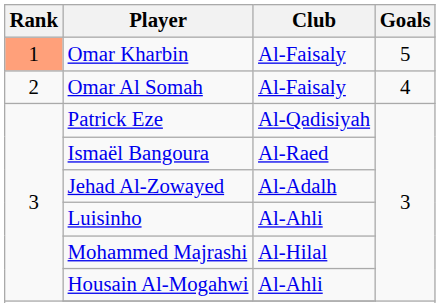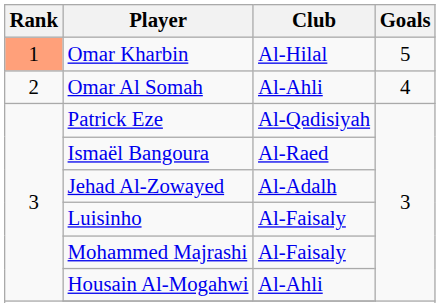Omar Kharbin | Club: Al-Faisaly -> Al-Hilal
Omar Al Somah | Club: Al-Faisaly -> Al-Ahli
Luisinho | Club: Al-Ahli -> Al-Faisaly
Mohammed Majrashi | Club: Al-Hilal -> Al-Faisaly
